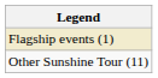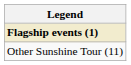row 2 | column 1: normal -> bold
